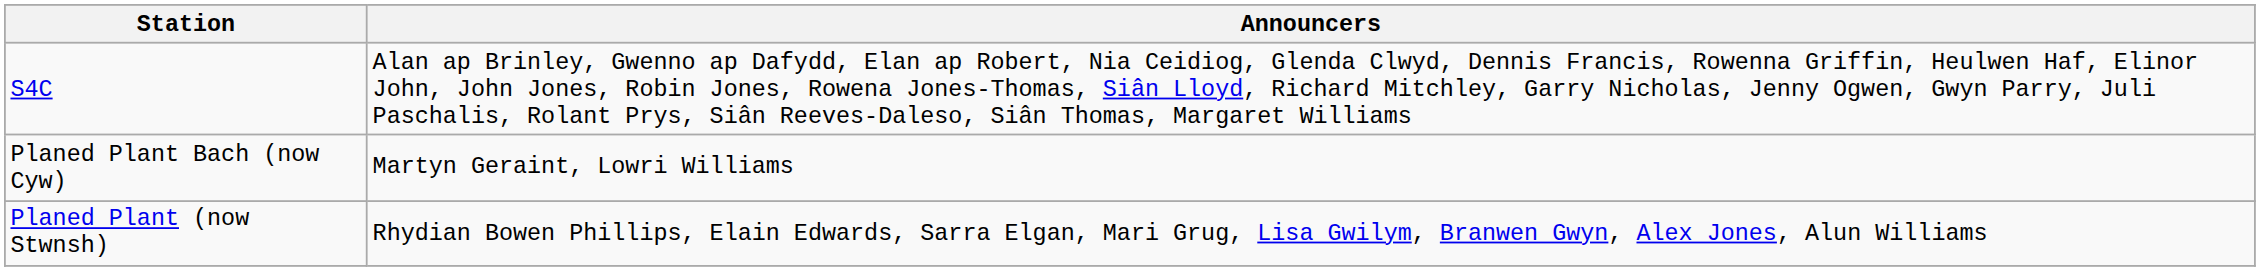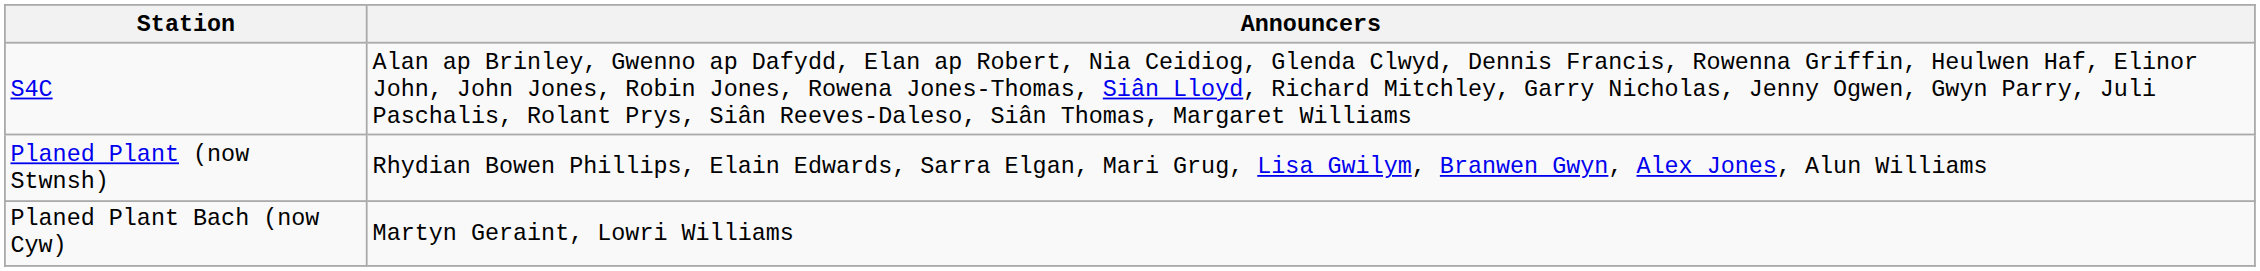rows swapped: Planed Plant (now Stwnsh) <-> Planed Plant Bach (now Cyw)
